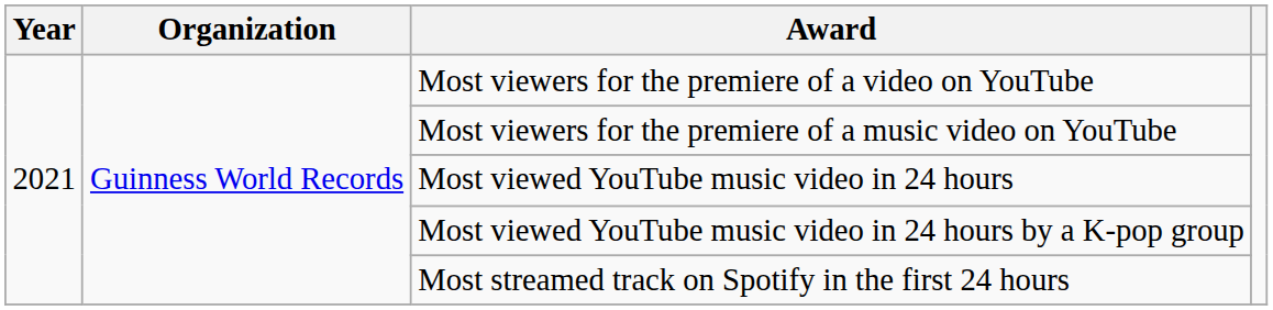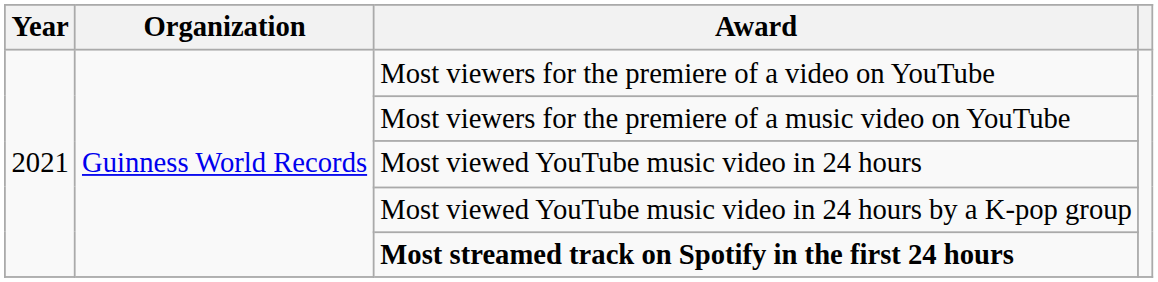Most streamed track on Spotify in the first 24 hours | Award: normal -> bold
